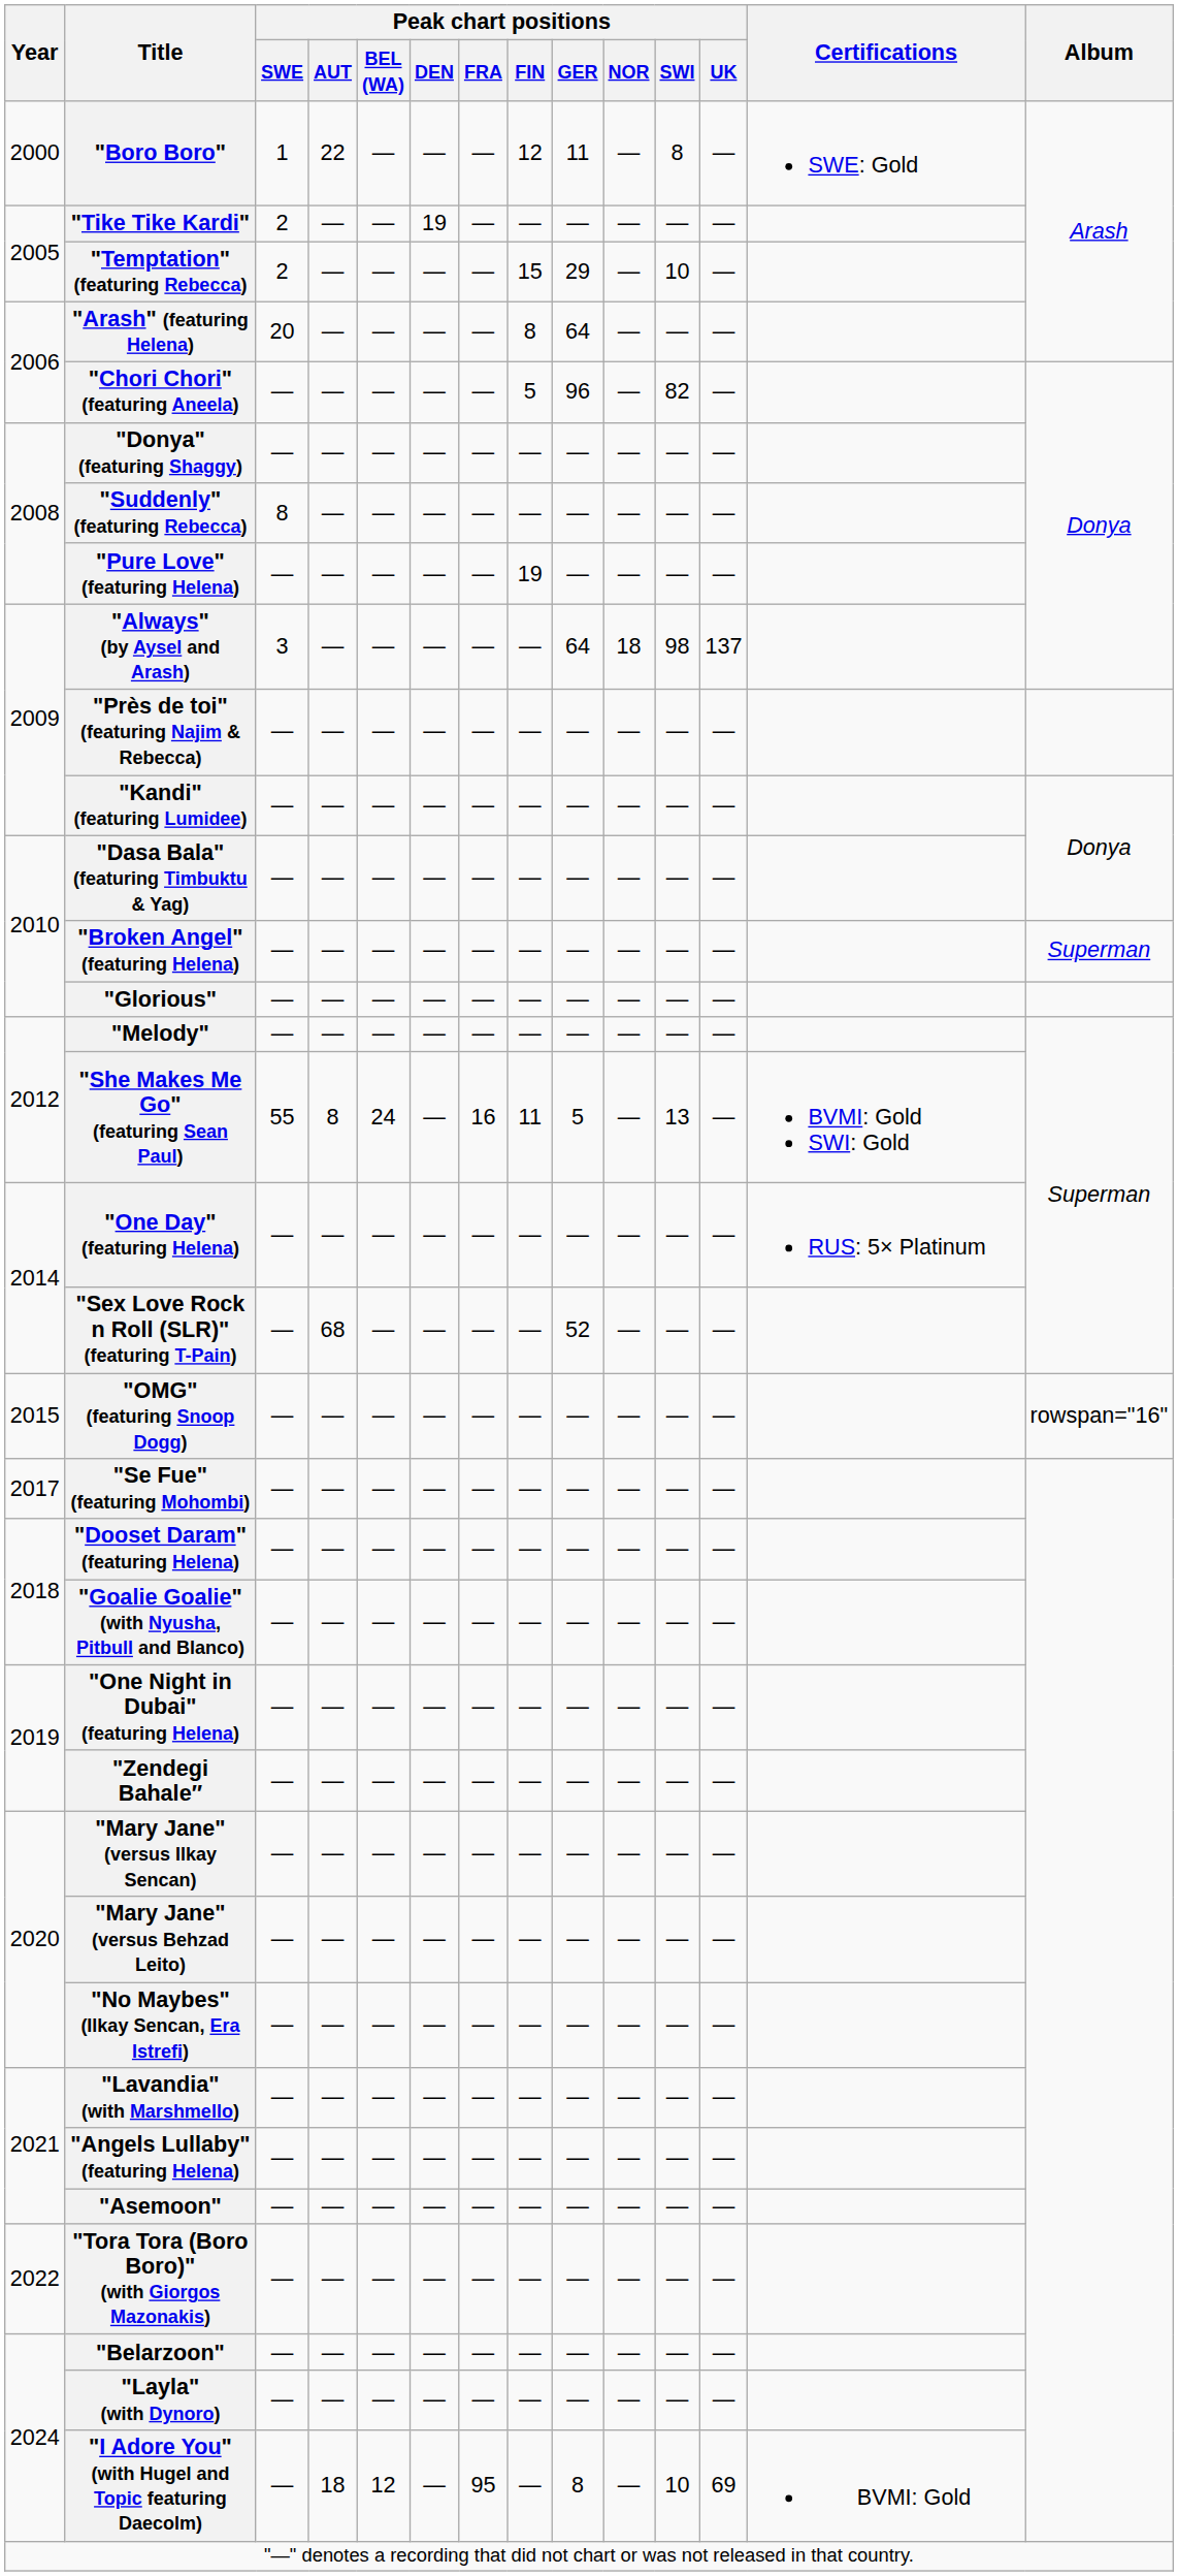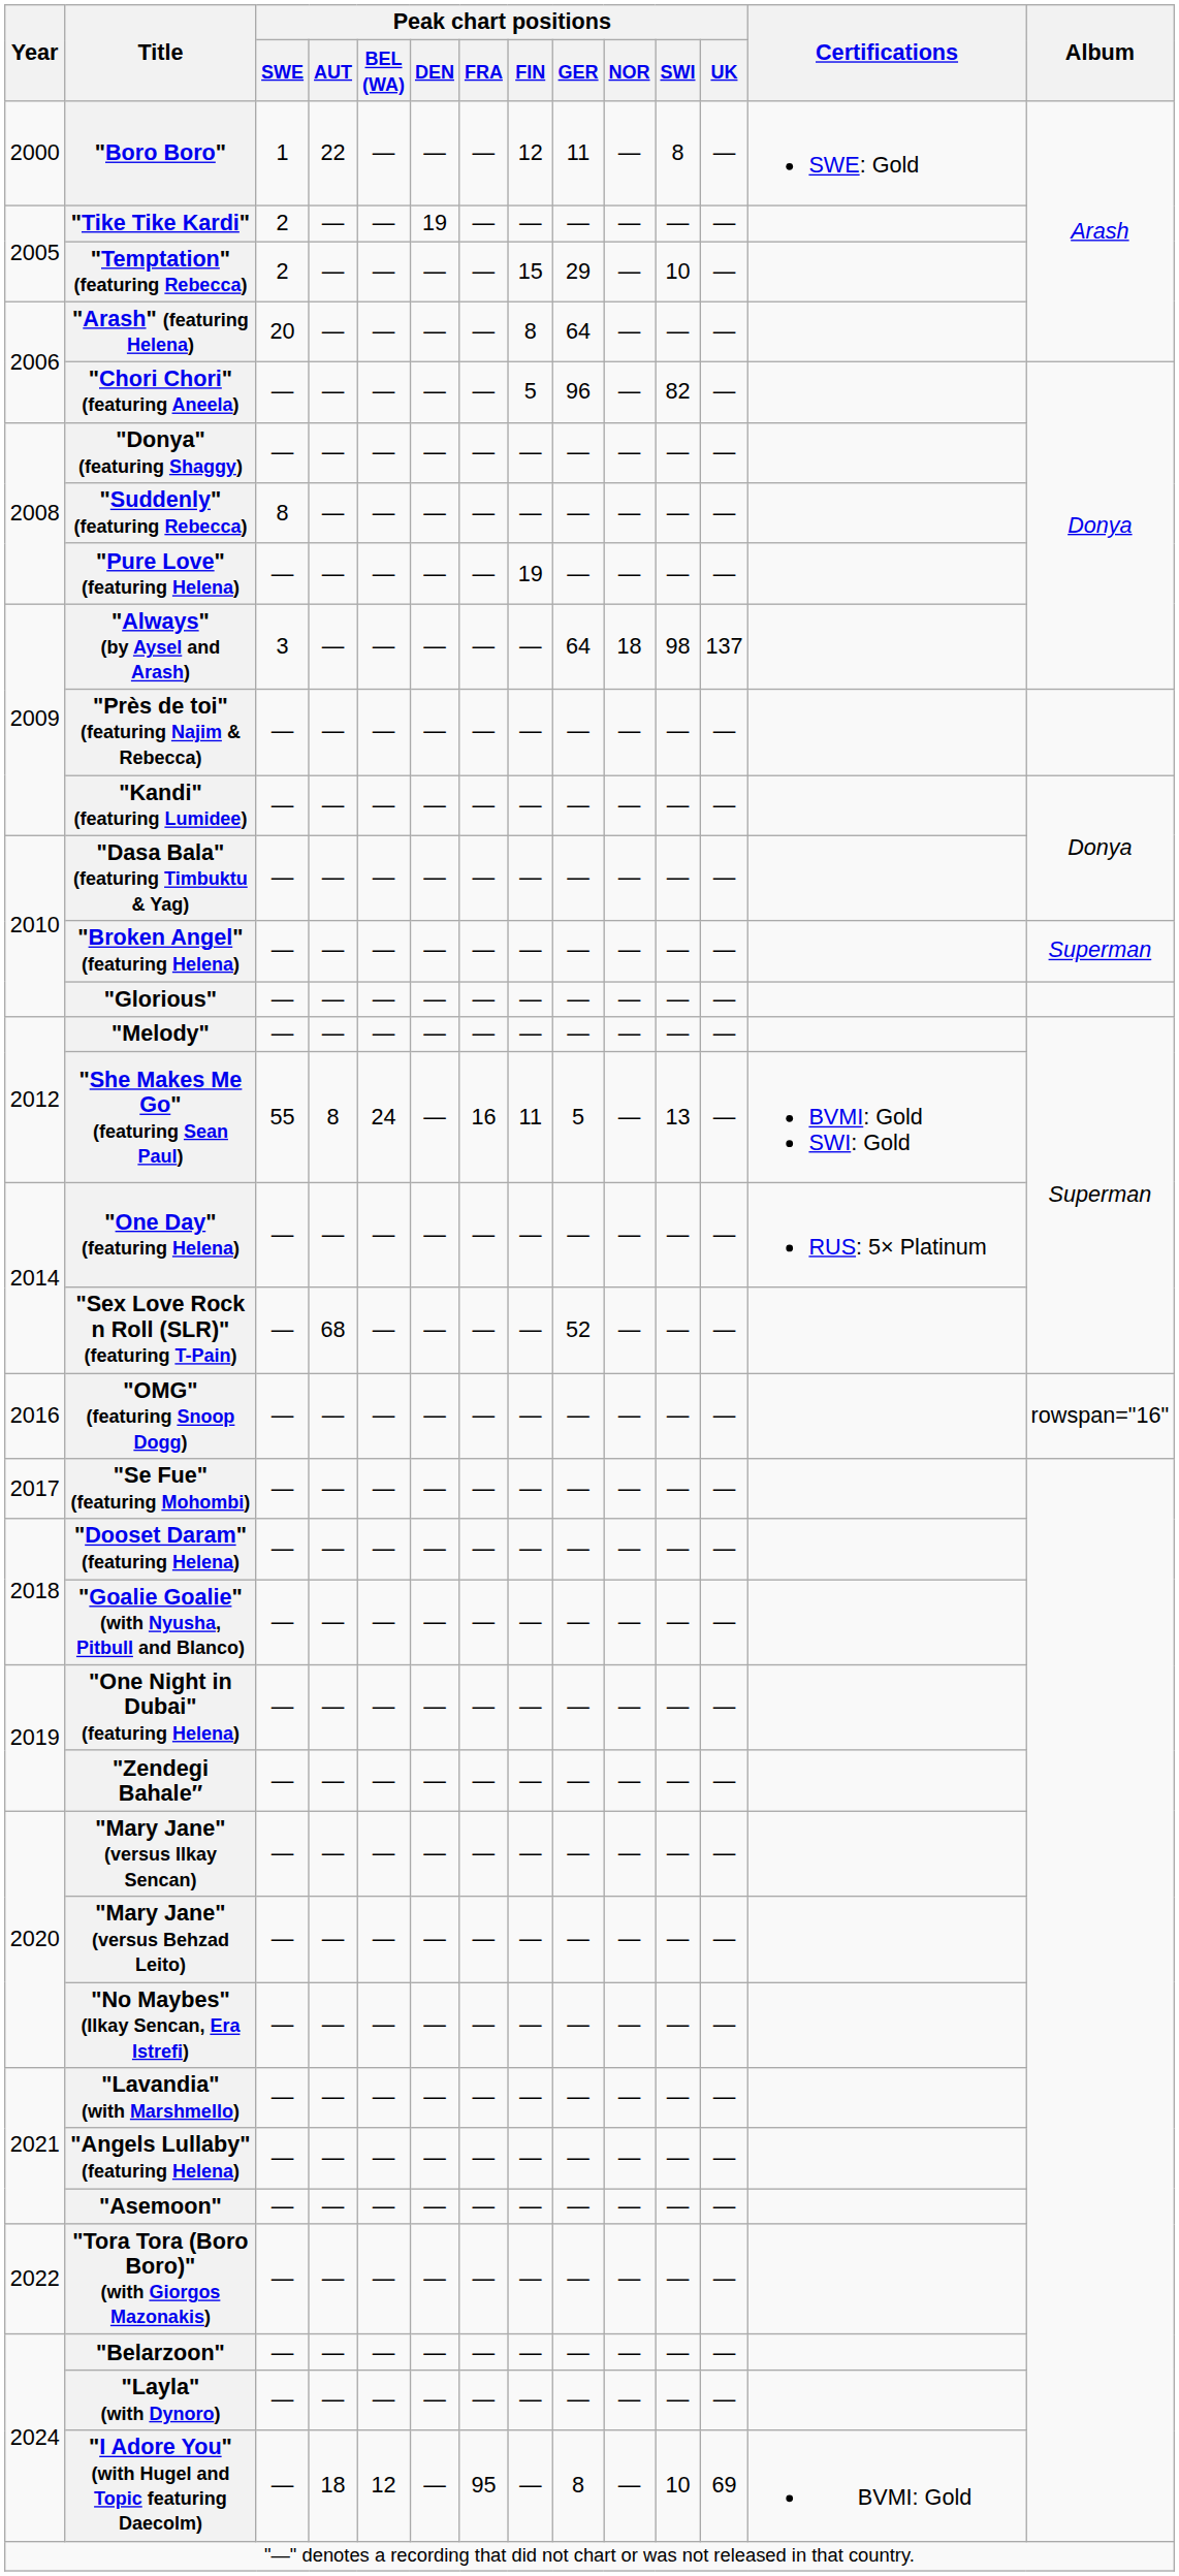"OMG" (featuring Snoop Dogg) | Year: 2015 -> 2016
